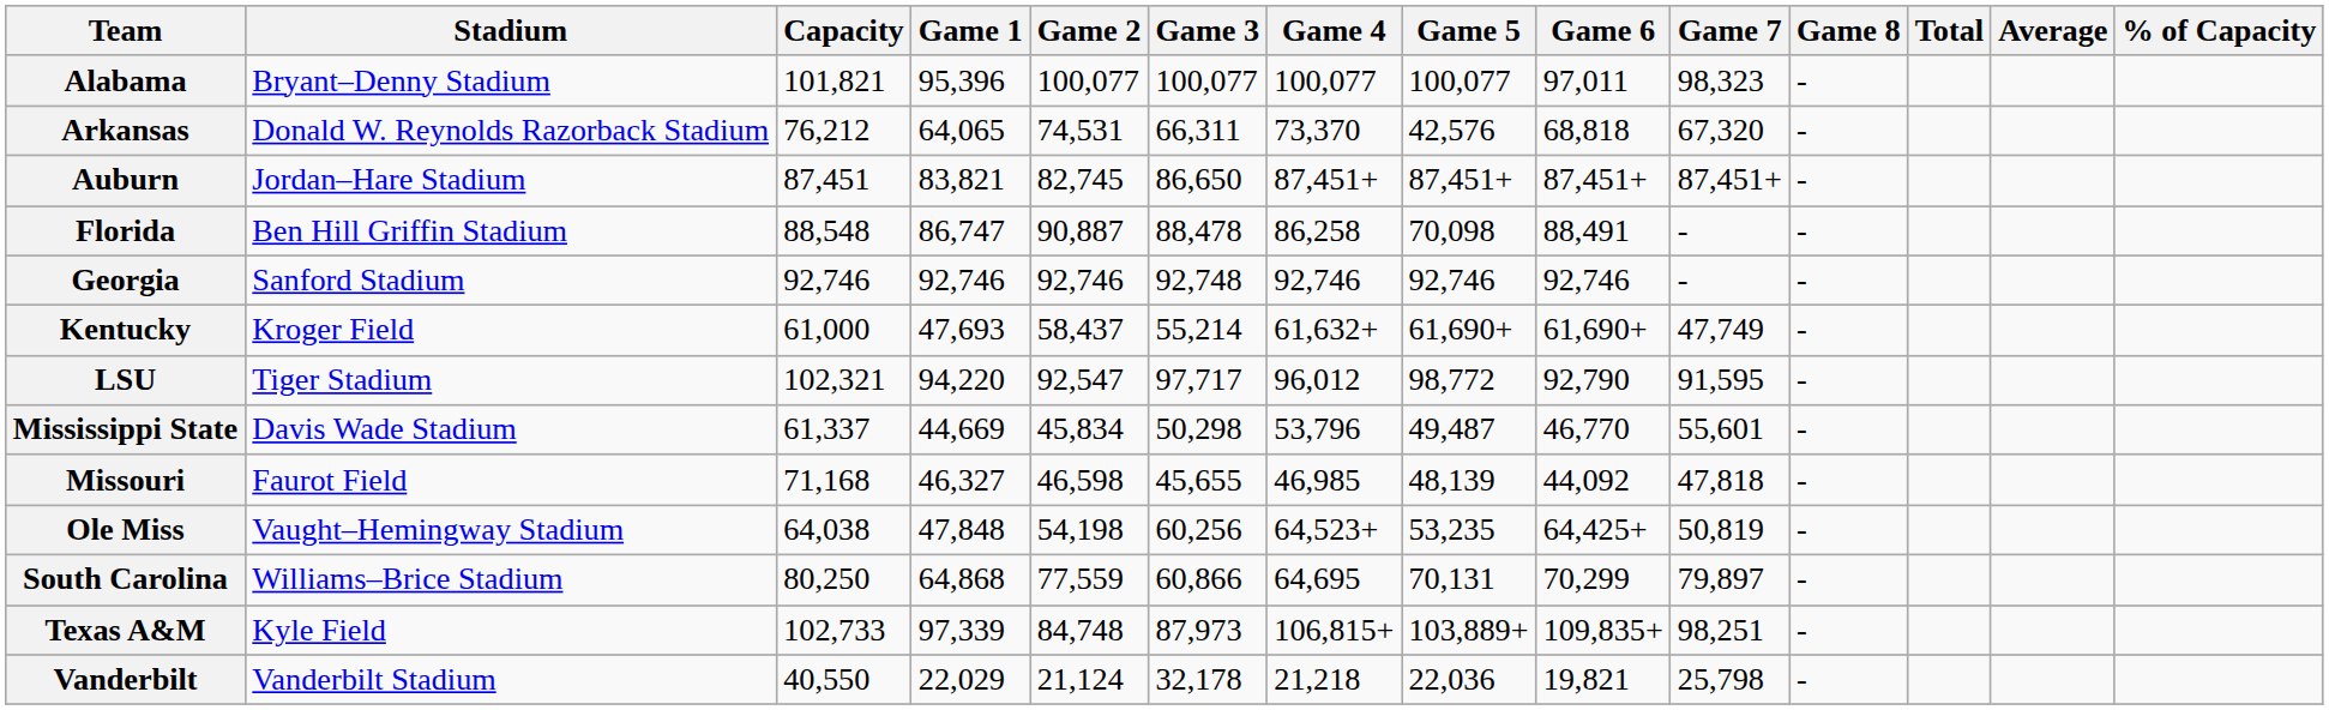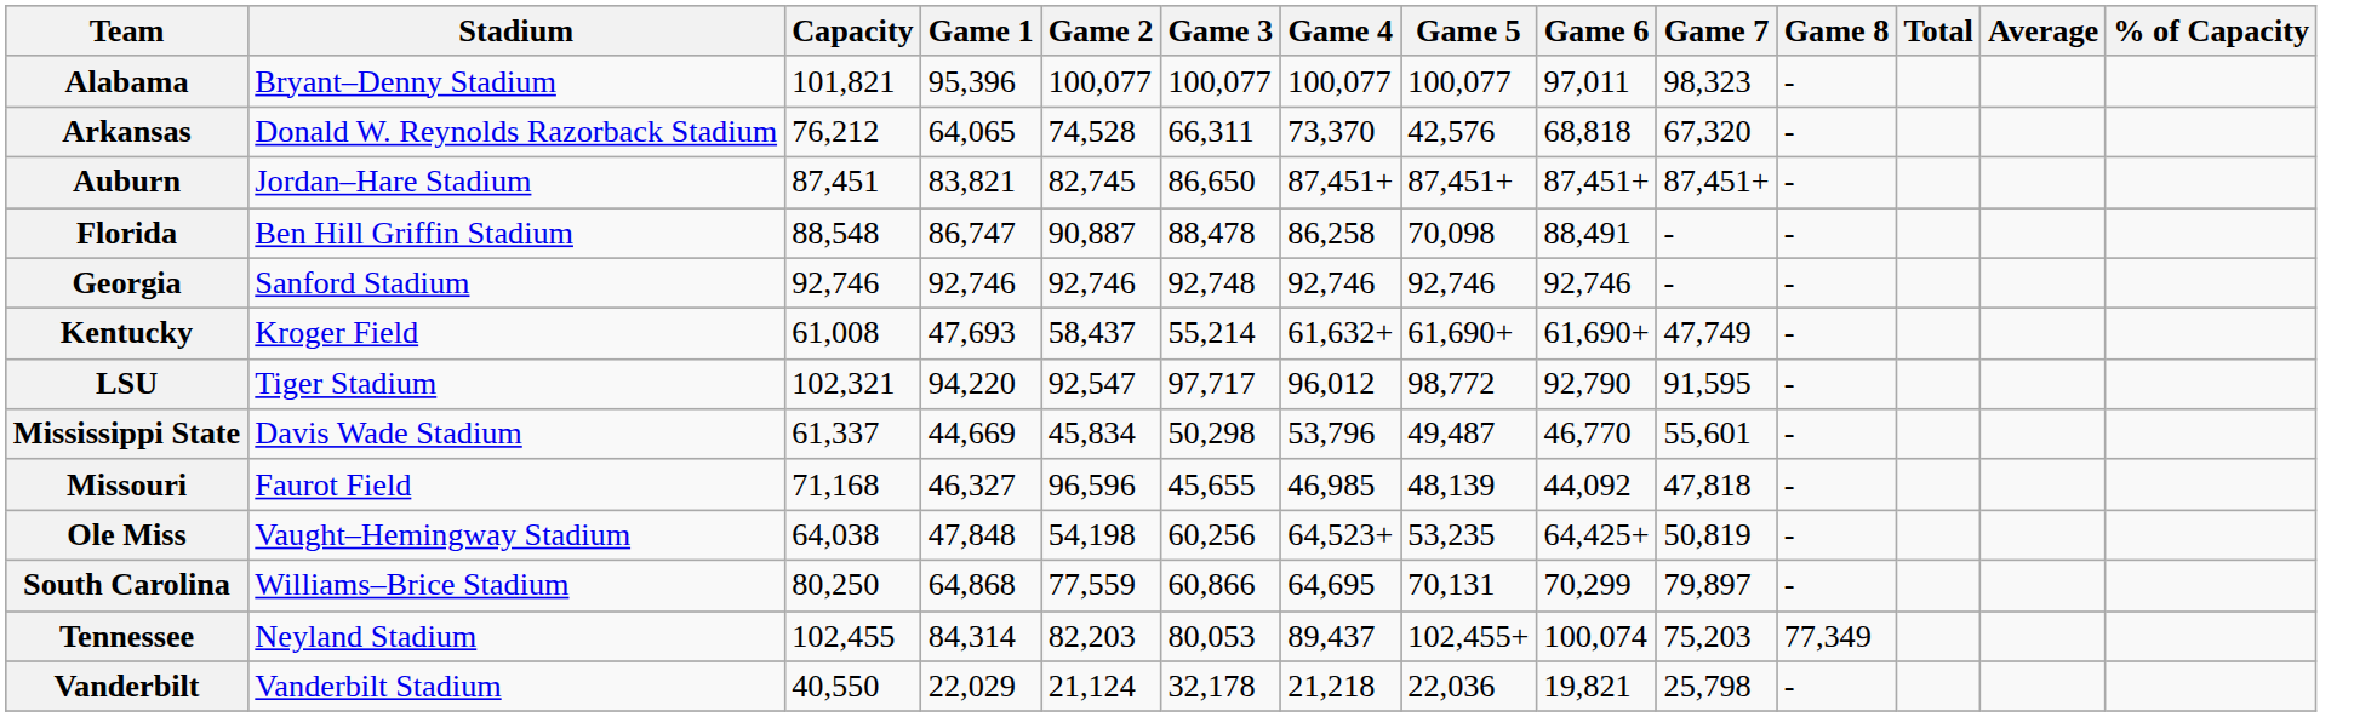Arkansas | Game 2: 74,531 -> 74,528
Kentucky | Capacity: 61,000 -> 61,008
Missouri | Game 2: 46,598 -> 96,596
+ row: Tennessee | Neyland Stadium | 102,455 | 84,314 | 82,203 | 80,053 | 89,437 | 102,455+ | 100,074 | 75,203 | 77,349
- row: Texas A&M | Kyle Field | 102,733 | 97,339 | 84,748 | 87,973 | 106,815+ | 103,889+ | 109,835+ | 98,251 | -
